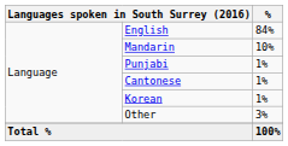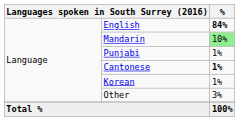English | %: normal -> bold
Mandarin | %: no background -> lightgreen background
Cantonese | %: normal -> bold
